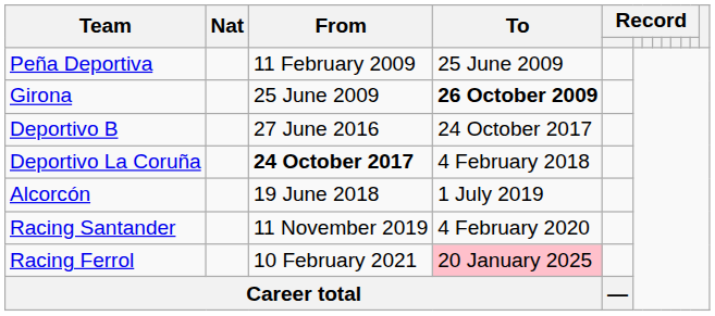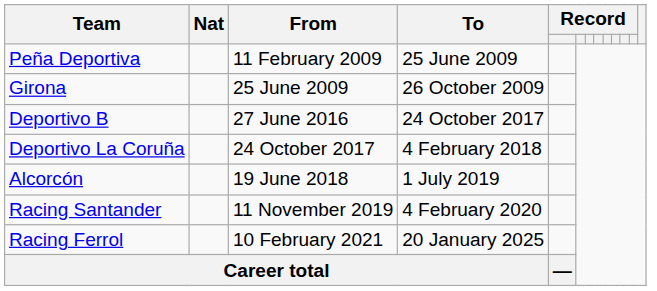Girona | To: bold -> normal
Deportivo La Coruña | From: bold -> normal
Racing Ferrol | To: pink background -> no background
